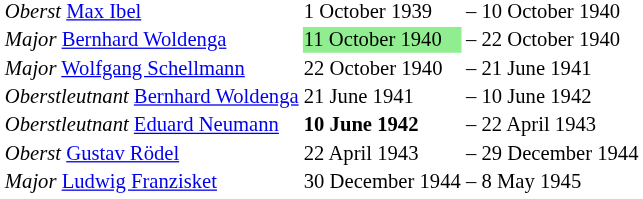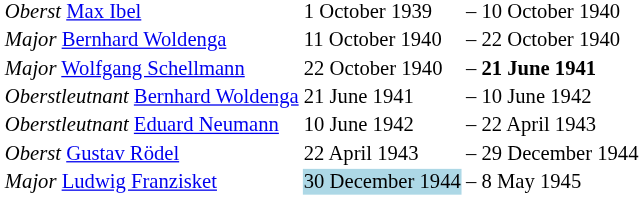Major Bernhard Woldenga | column 2: lightgreen background -> no background
Major Wolfgang Schellmann | column 4: normal -> bold
Oberstleutnant Eduard Neumann | column 2: bold -> normal
Major Ludwig Franzisket | column 2: no background -> lightblue background
